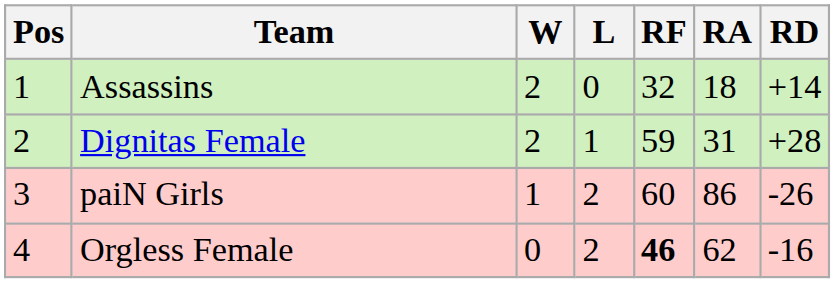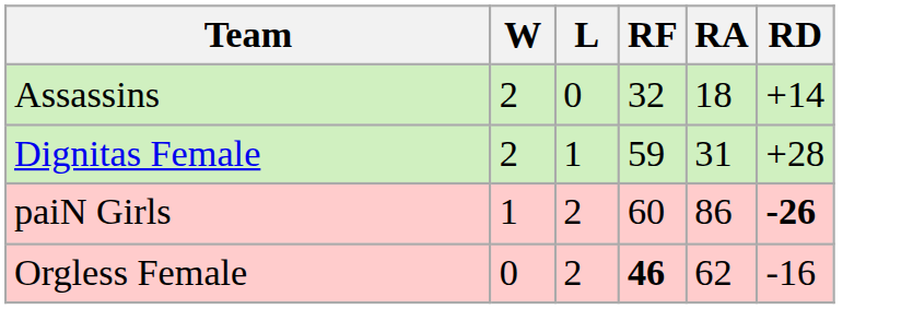- column: Pos | 1 | 2 | 3 | 4
paiN Girls | RD: normal -> bold
